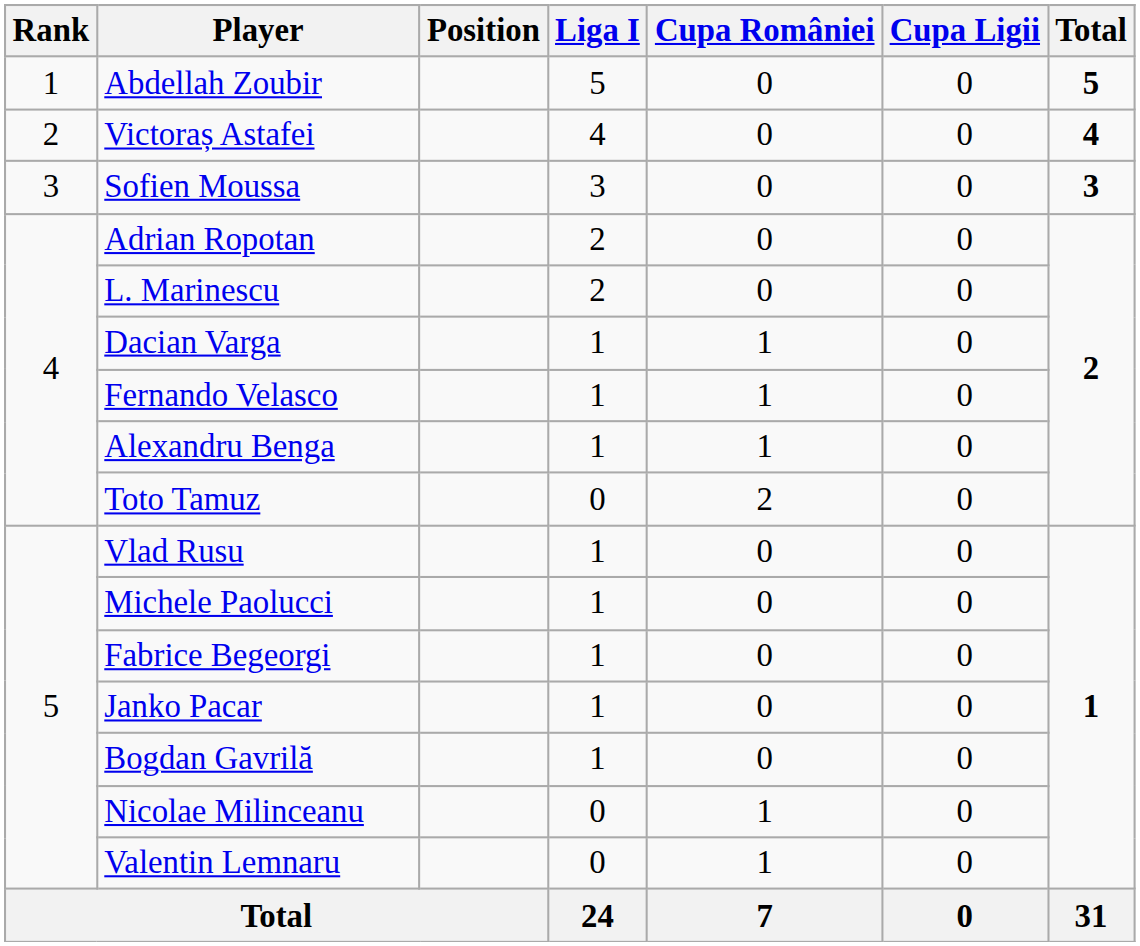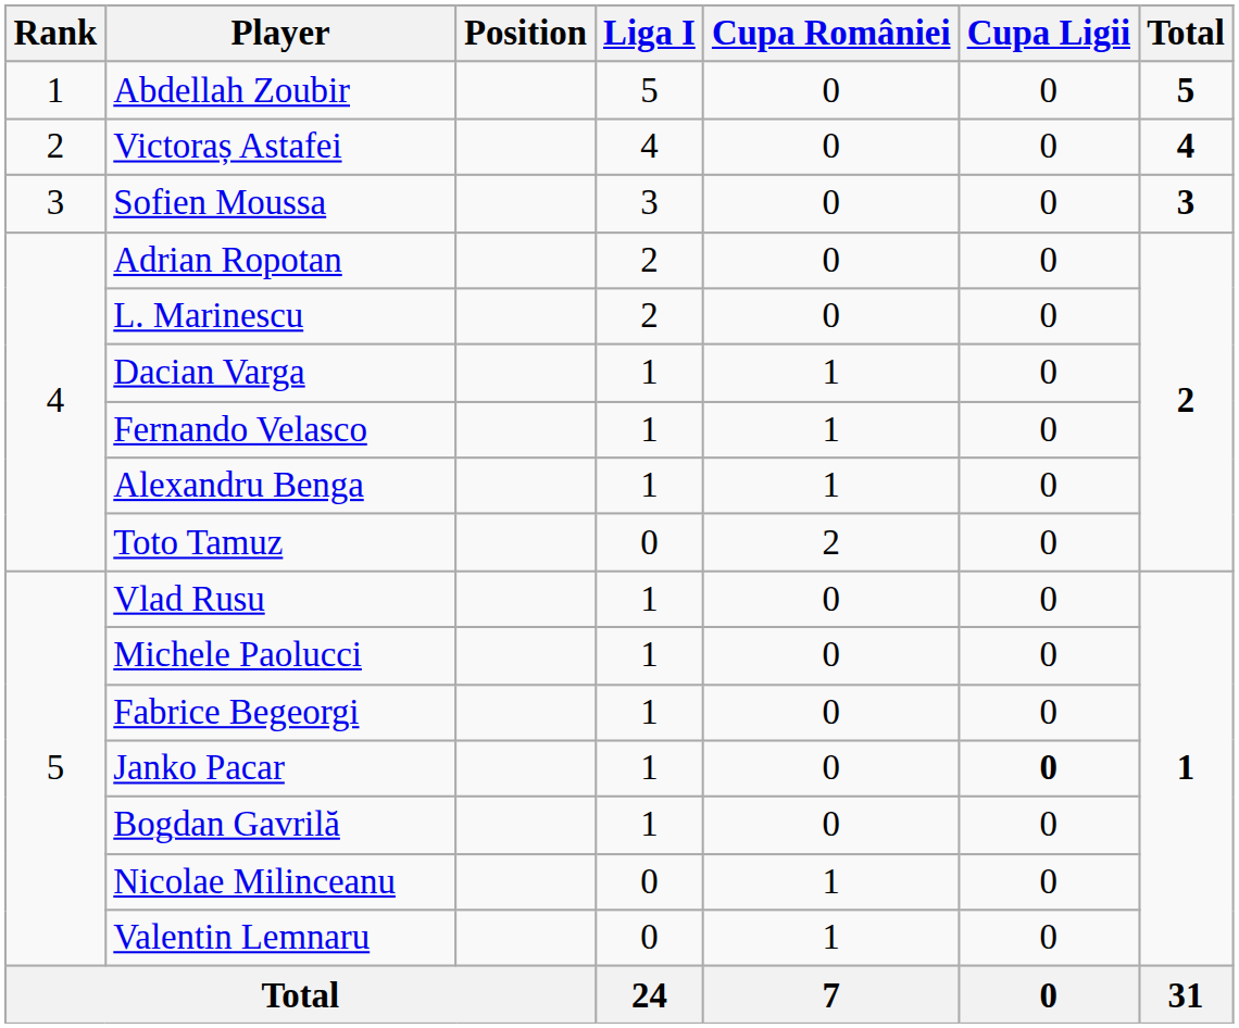Janko Pacar | Cupa Ligii: normal -> bold
